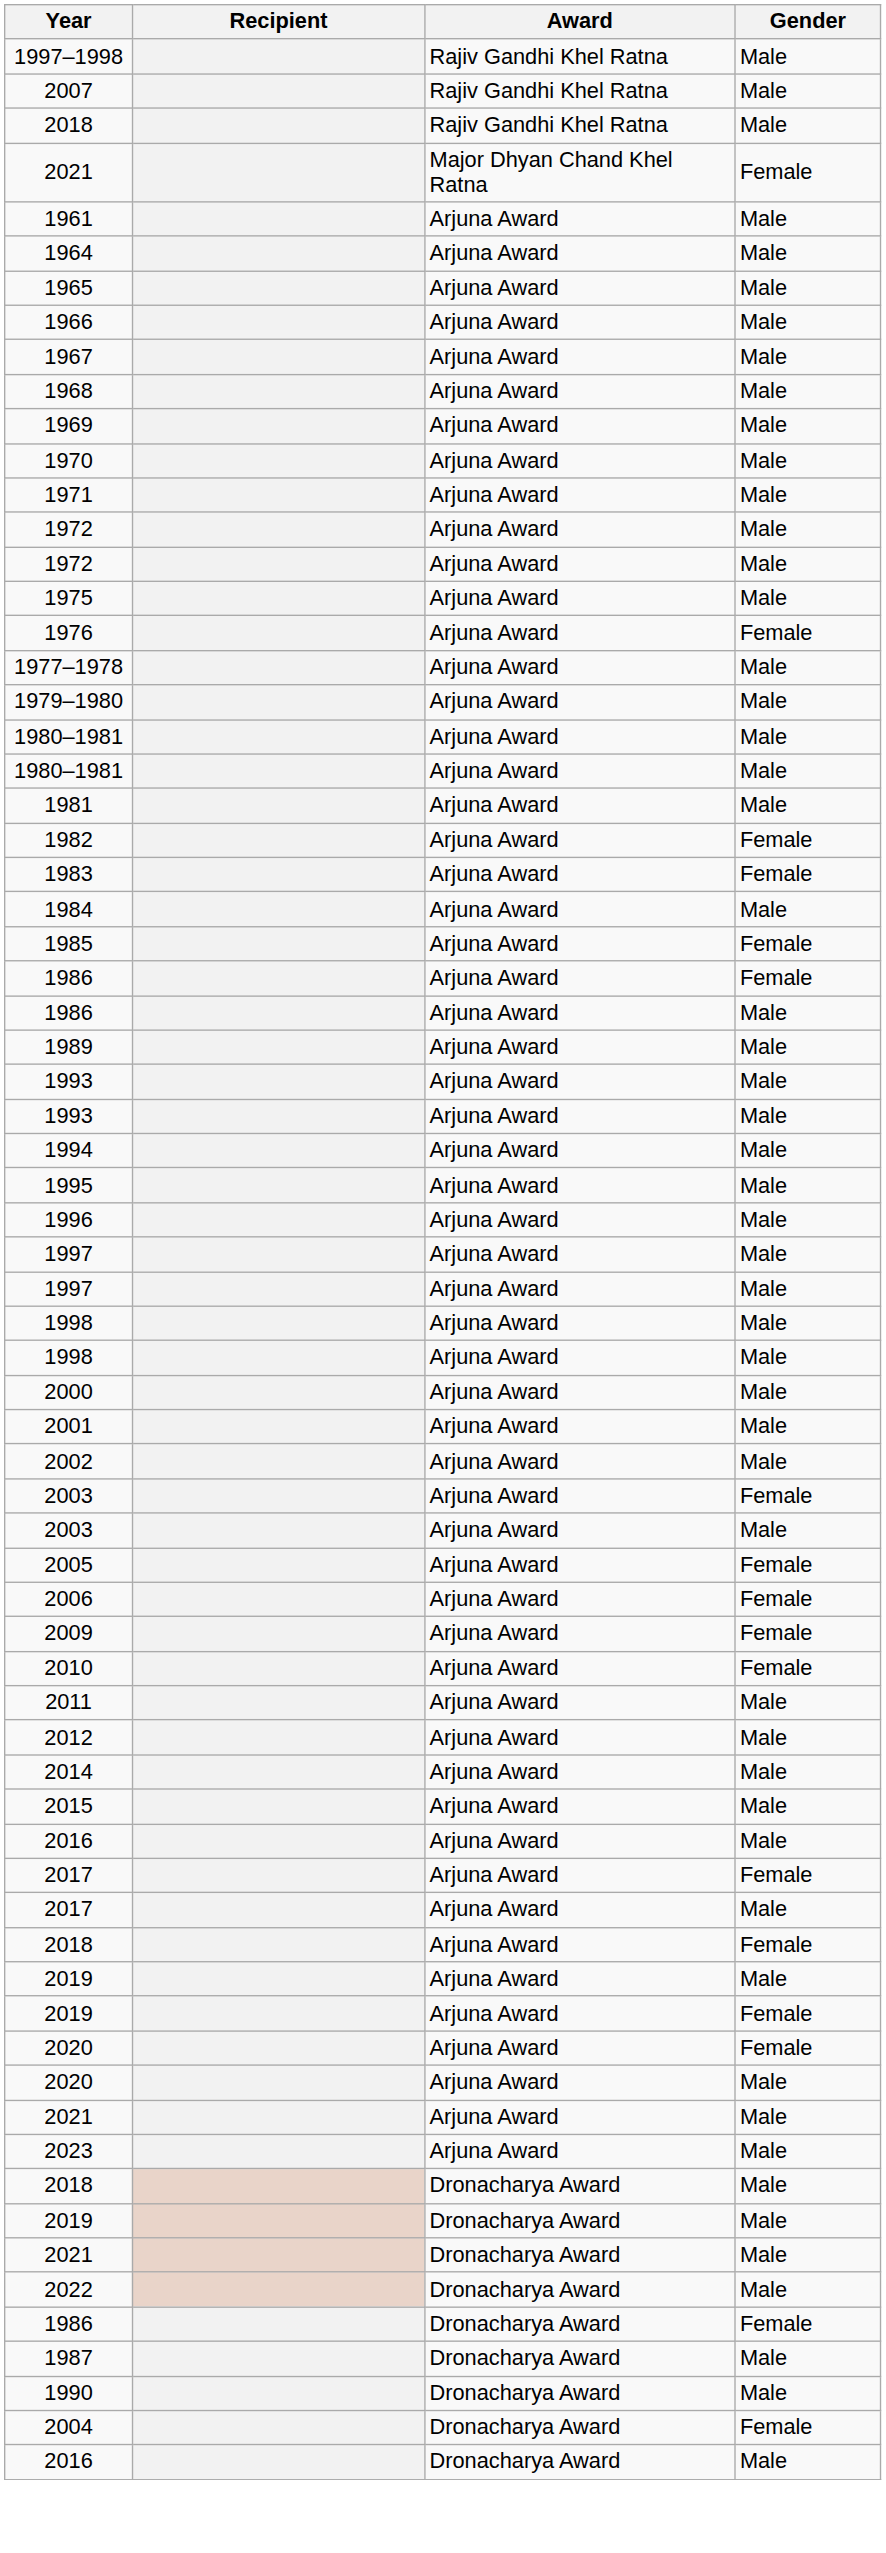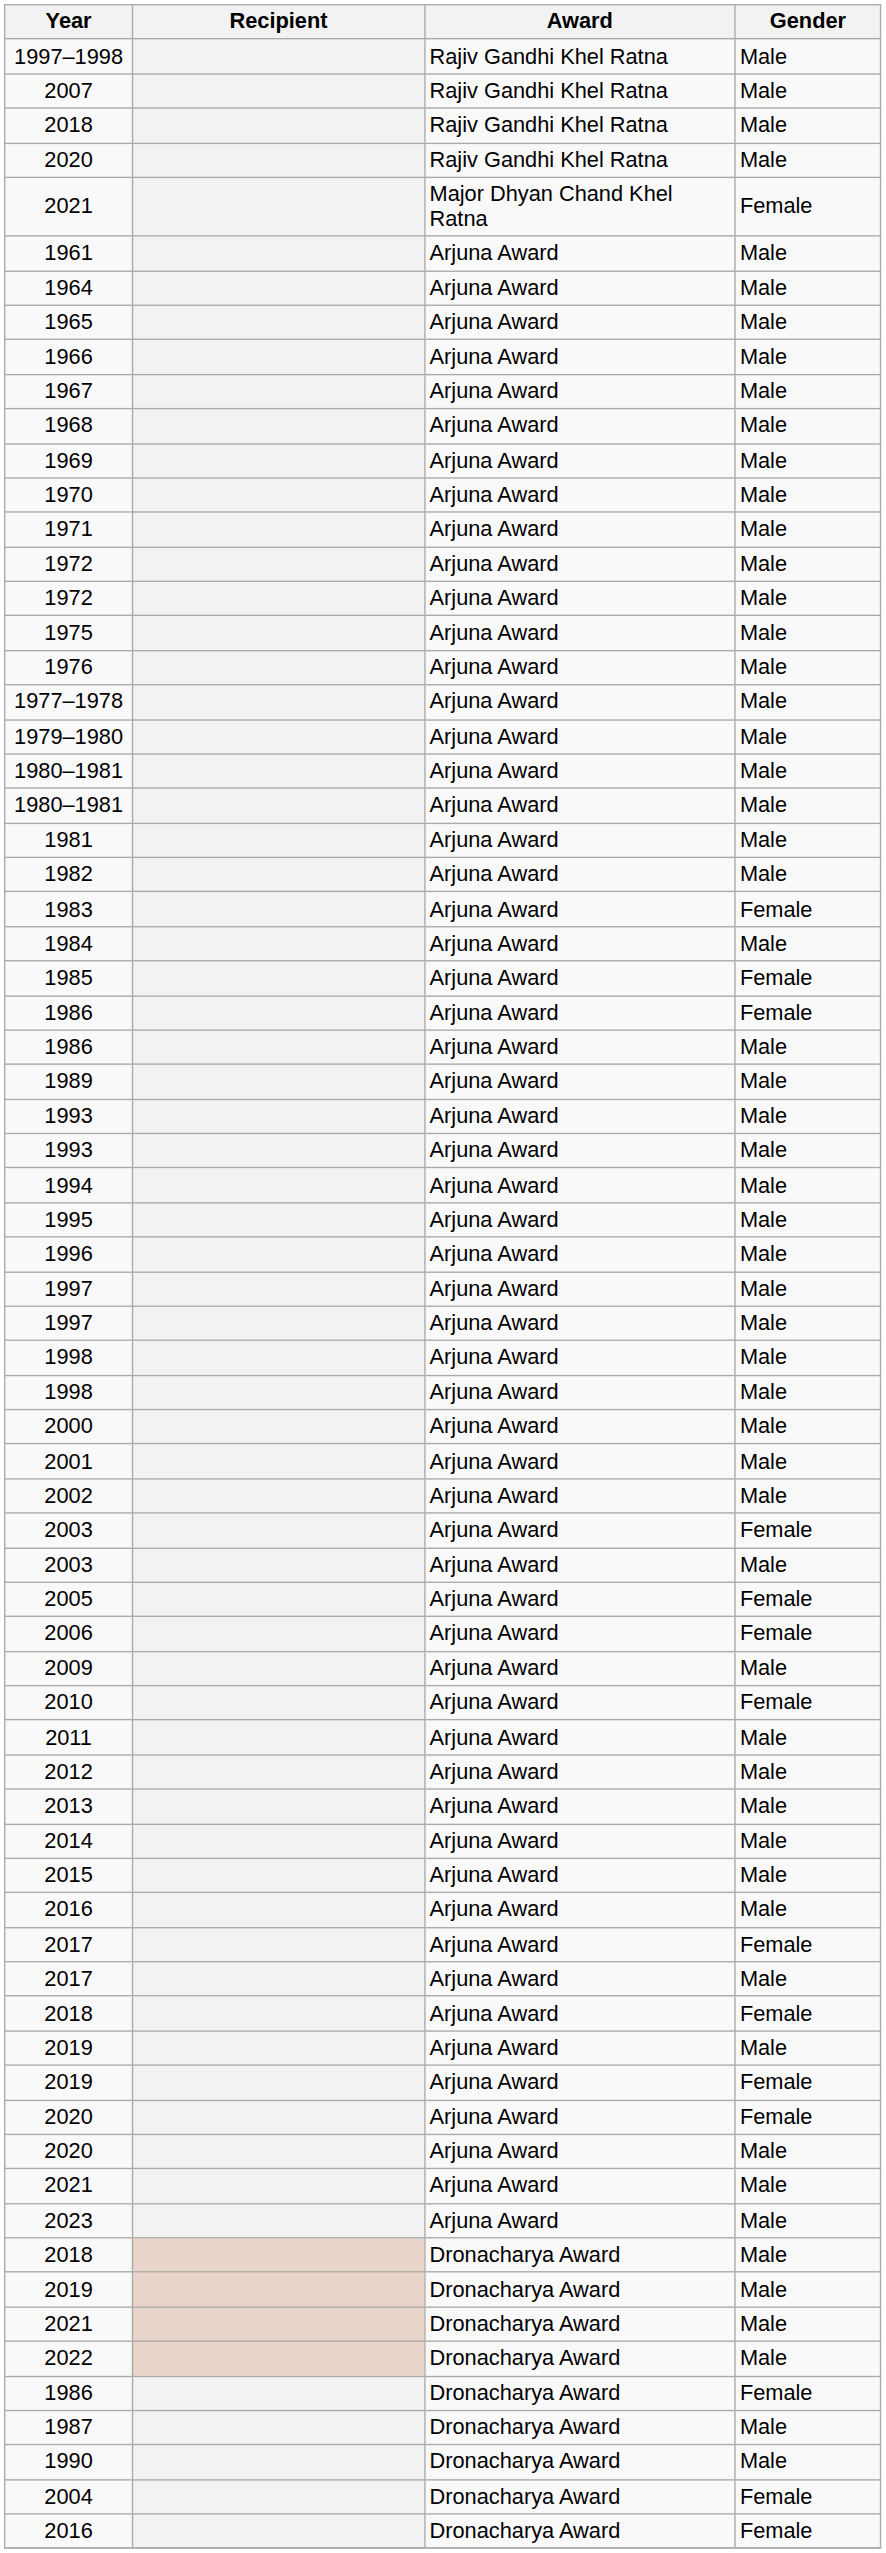+ row: 2020 | Rajiv Gandhi Khel Ratna | Male
1976 | Gender: Female -> Male
1982 | Gender: Female -> Male
2009 | Gender: Female -> Male
+ row: 2013 | Arjuna Award | Male
2016 / Dronacharya Award | Gender: Male -> Female
